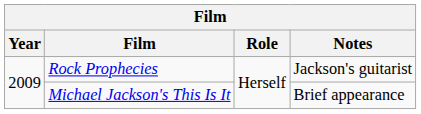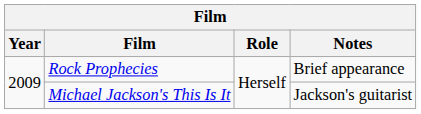Rock Prophecies | Notes: Jackson's guitarist -> Brief appearance
Michael Jackson's This Is It | Notes: Brief appearance -> Jackson's guitarist
